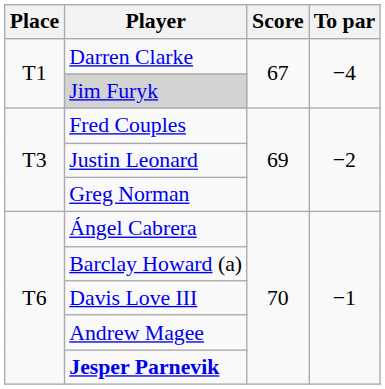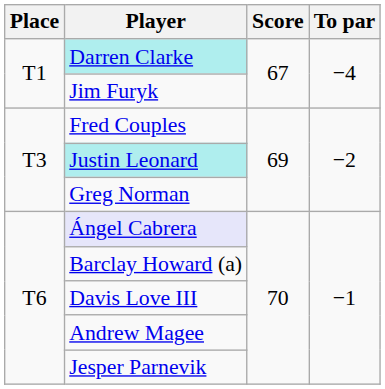Darren Clarke | Player: no background -> paleturquoise background
Jim Furyk | Player: lightgrey background -> no background
Justin Leonard | Player: no background -> paleturquoise background
Ángel Cabrera | Player: no background -> lavender background
Jesper Parnevik | Player: bold -> normal
